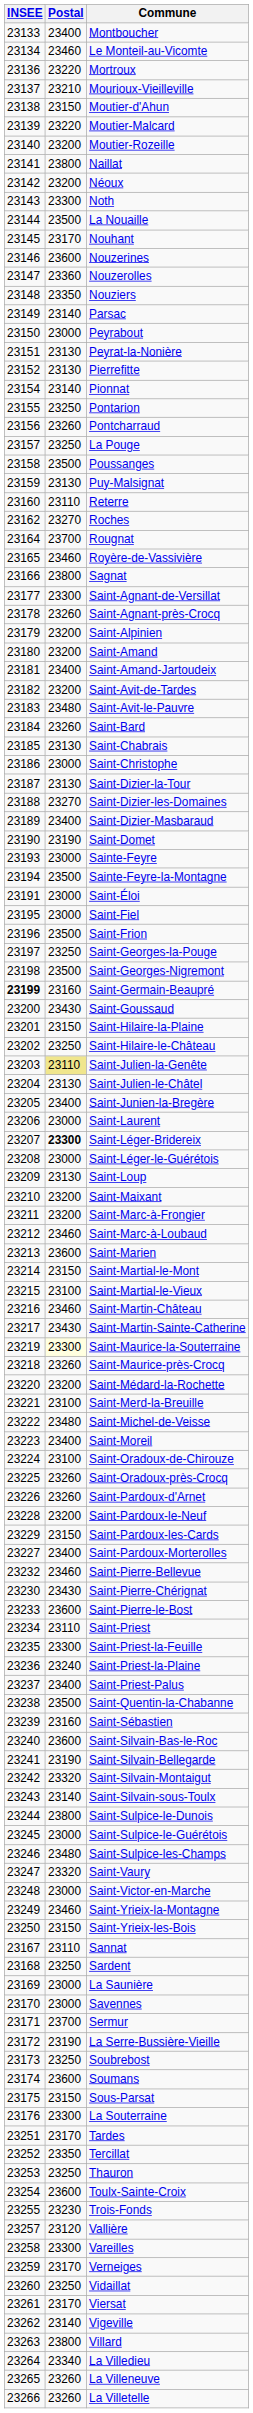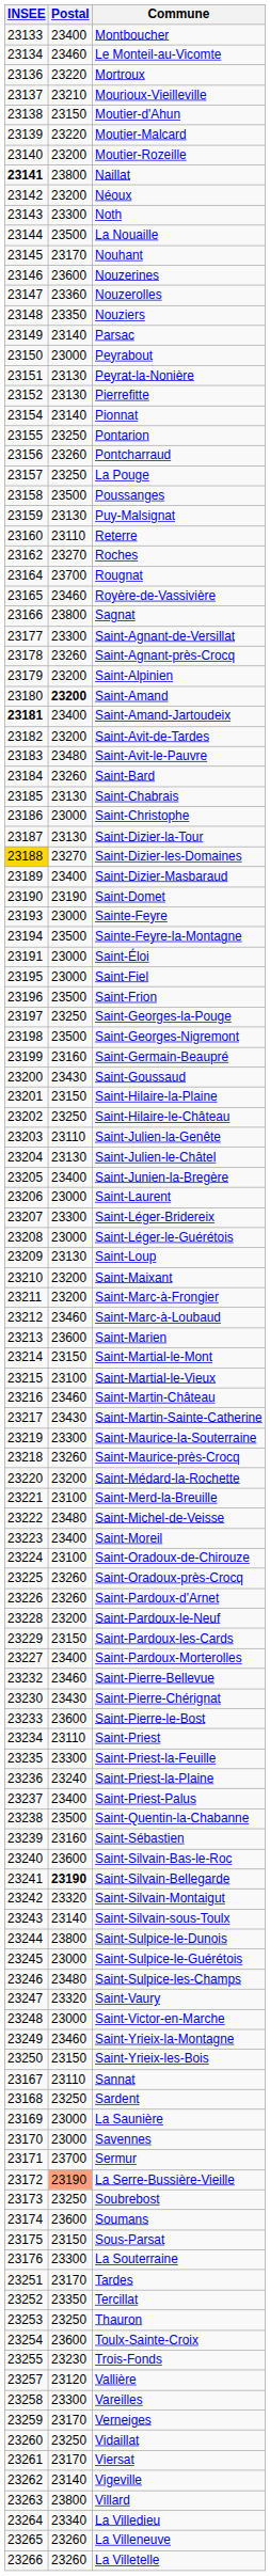Naillat | INSEE: normal -> bold
Saint-Amand | Postal: normal -> bold
Saint-Amand-Jartoudeix | INSEE: normal -> bold
Saint-Dizier-les-Domaines | INSEE: no background -> gold background
Saint-Germain-Beaupré | INSEE: bold -> normal
Saint-Julien-la-Genête | Postal: khaki background -> no background
Saint-Léger-Bridereix | Postal: bold -> normal
Saint-Maurice-la-Souterraine | Postal: lightyellow background -> no background
Saint-Silvain-Bellegarde | Postal: normal -> bold
La Serre-Bussière-Vieille | Postal: no background -> lightsalmon background
